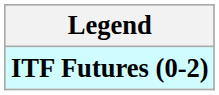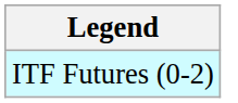row 2 | column 1: bold -> normal
